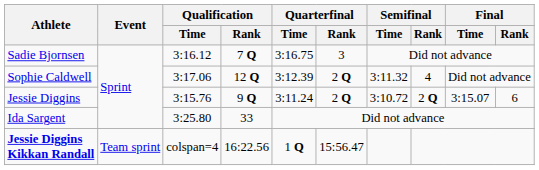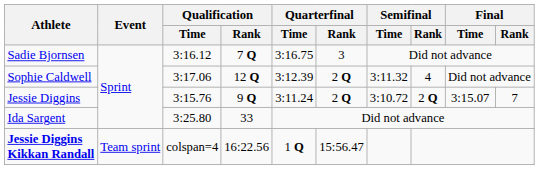Jessie Diggins | Final / Rank: 6 -> 7
